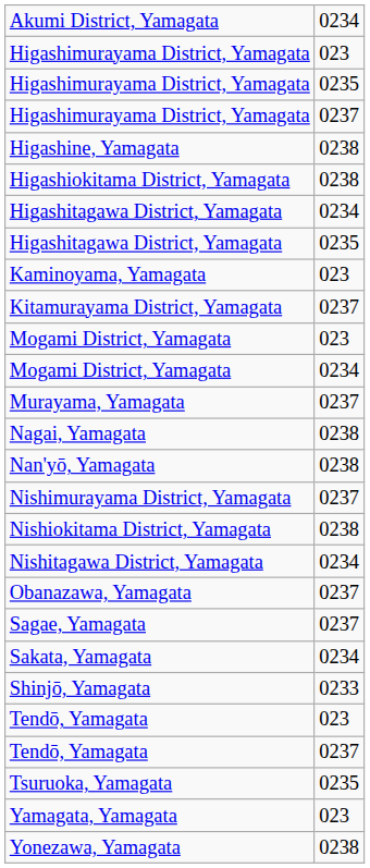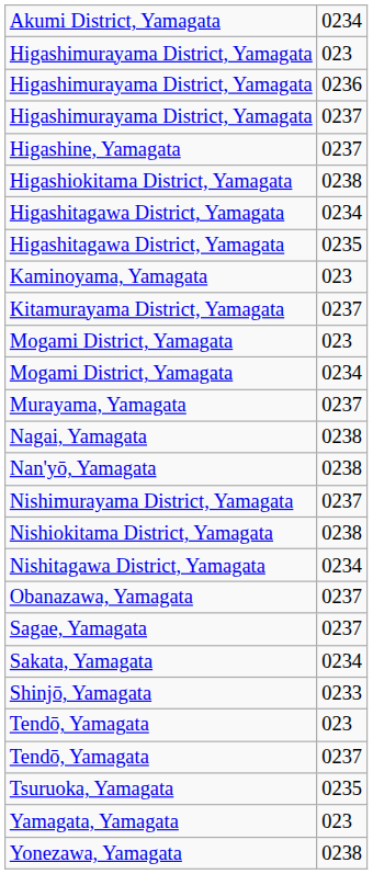row 3 | column 2: 0235 -> 0236
row 5 | column 2: 0238 -> 0237
